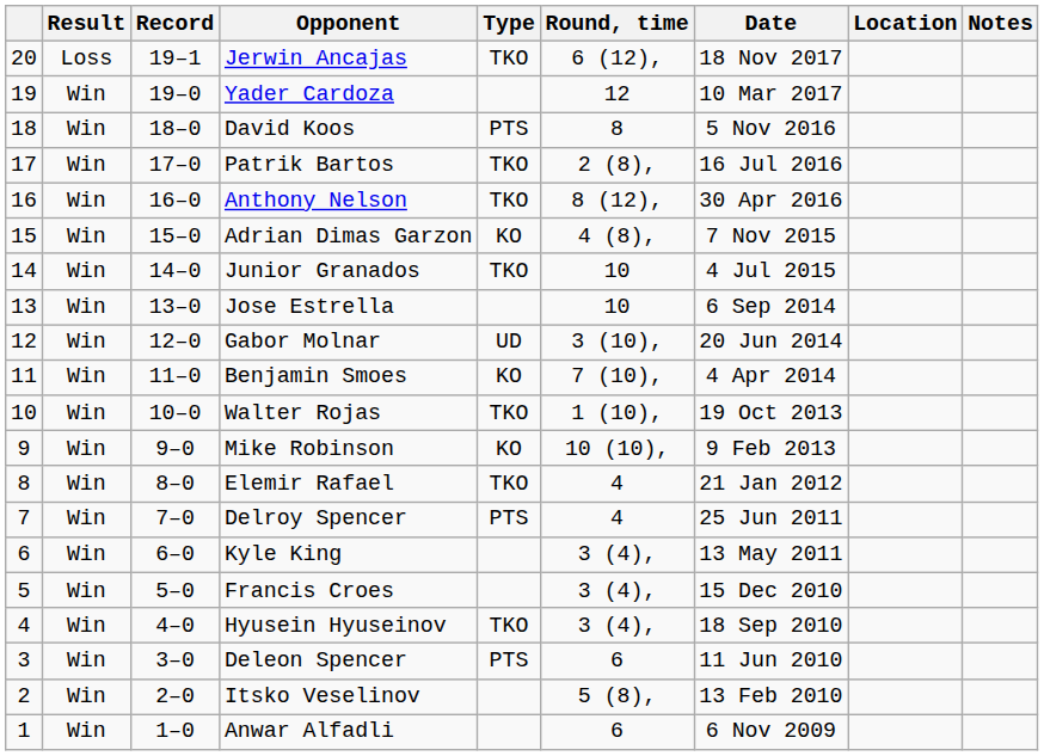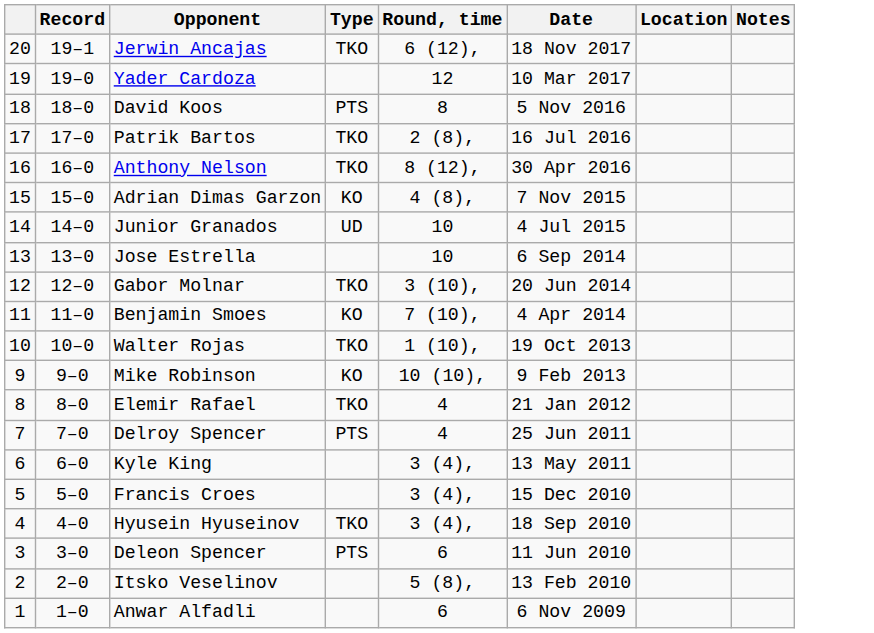- column: Result | Loss | Win | Win | Win | Win | Win | Win | Win | Win | Win | Win | Win | Win | Win | Win | Win | Win | Win | Win | Win
Junior Granados | Type: TKO -> UD
Gabor Molnar | Type: UD -> TKO
